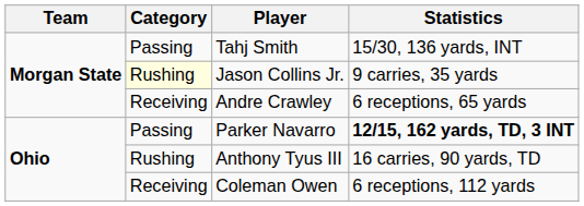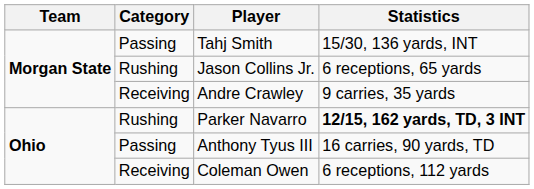Jason Collins Jr. | Category: lightyellow background -> no background
Jason Collins Jr. | Statistics: 9 carries, 35 yards -> 6 receptions, 65 yards
Andre Crawley | Statistics: 6 receptions, 65 yards -> 9 carries, 35 yards
Parker Navarro | Category: Passing -> Rushing
Anthony Tyus III | Category: Rushing -> Passing
